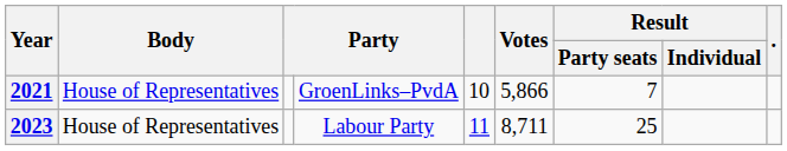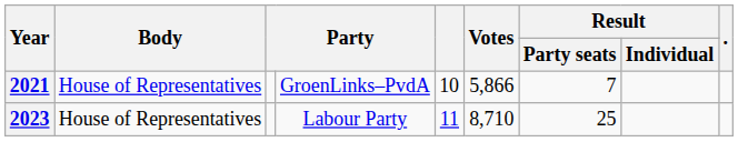2023 | Votes: 8,711 -> 8,710
